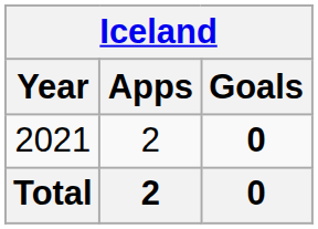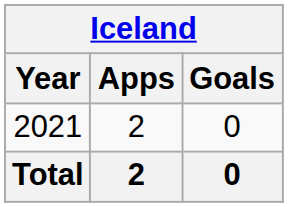2021 | Goals: bold -> normal
